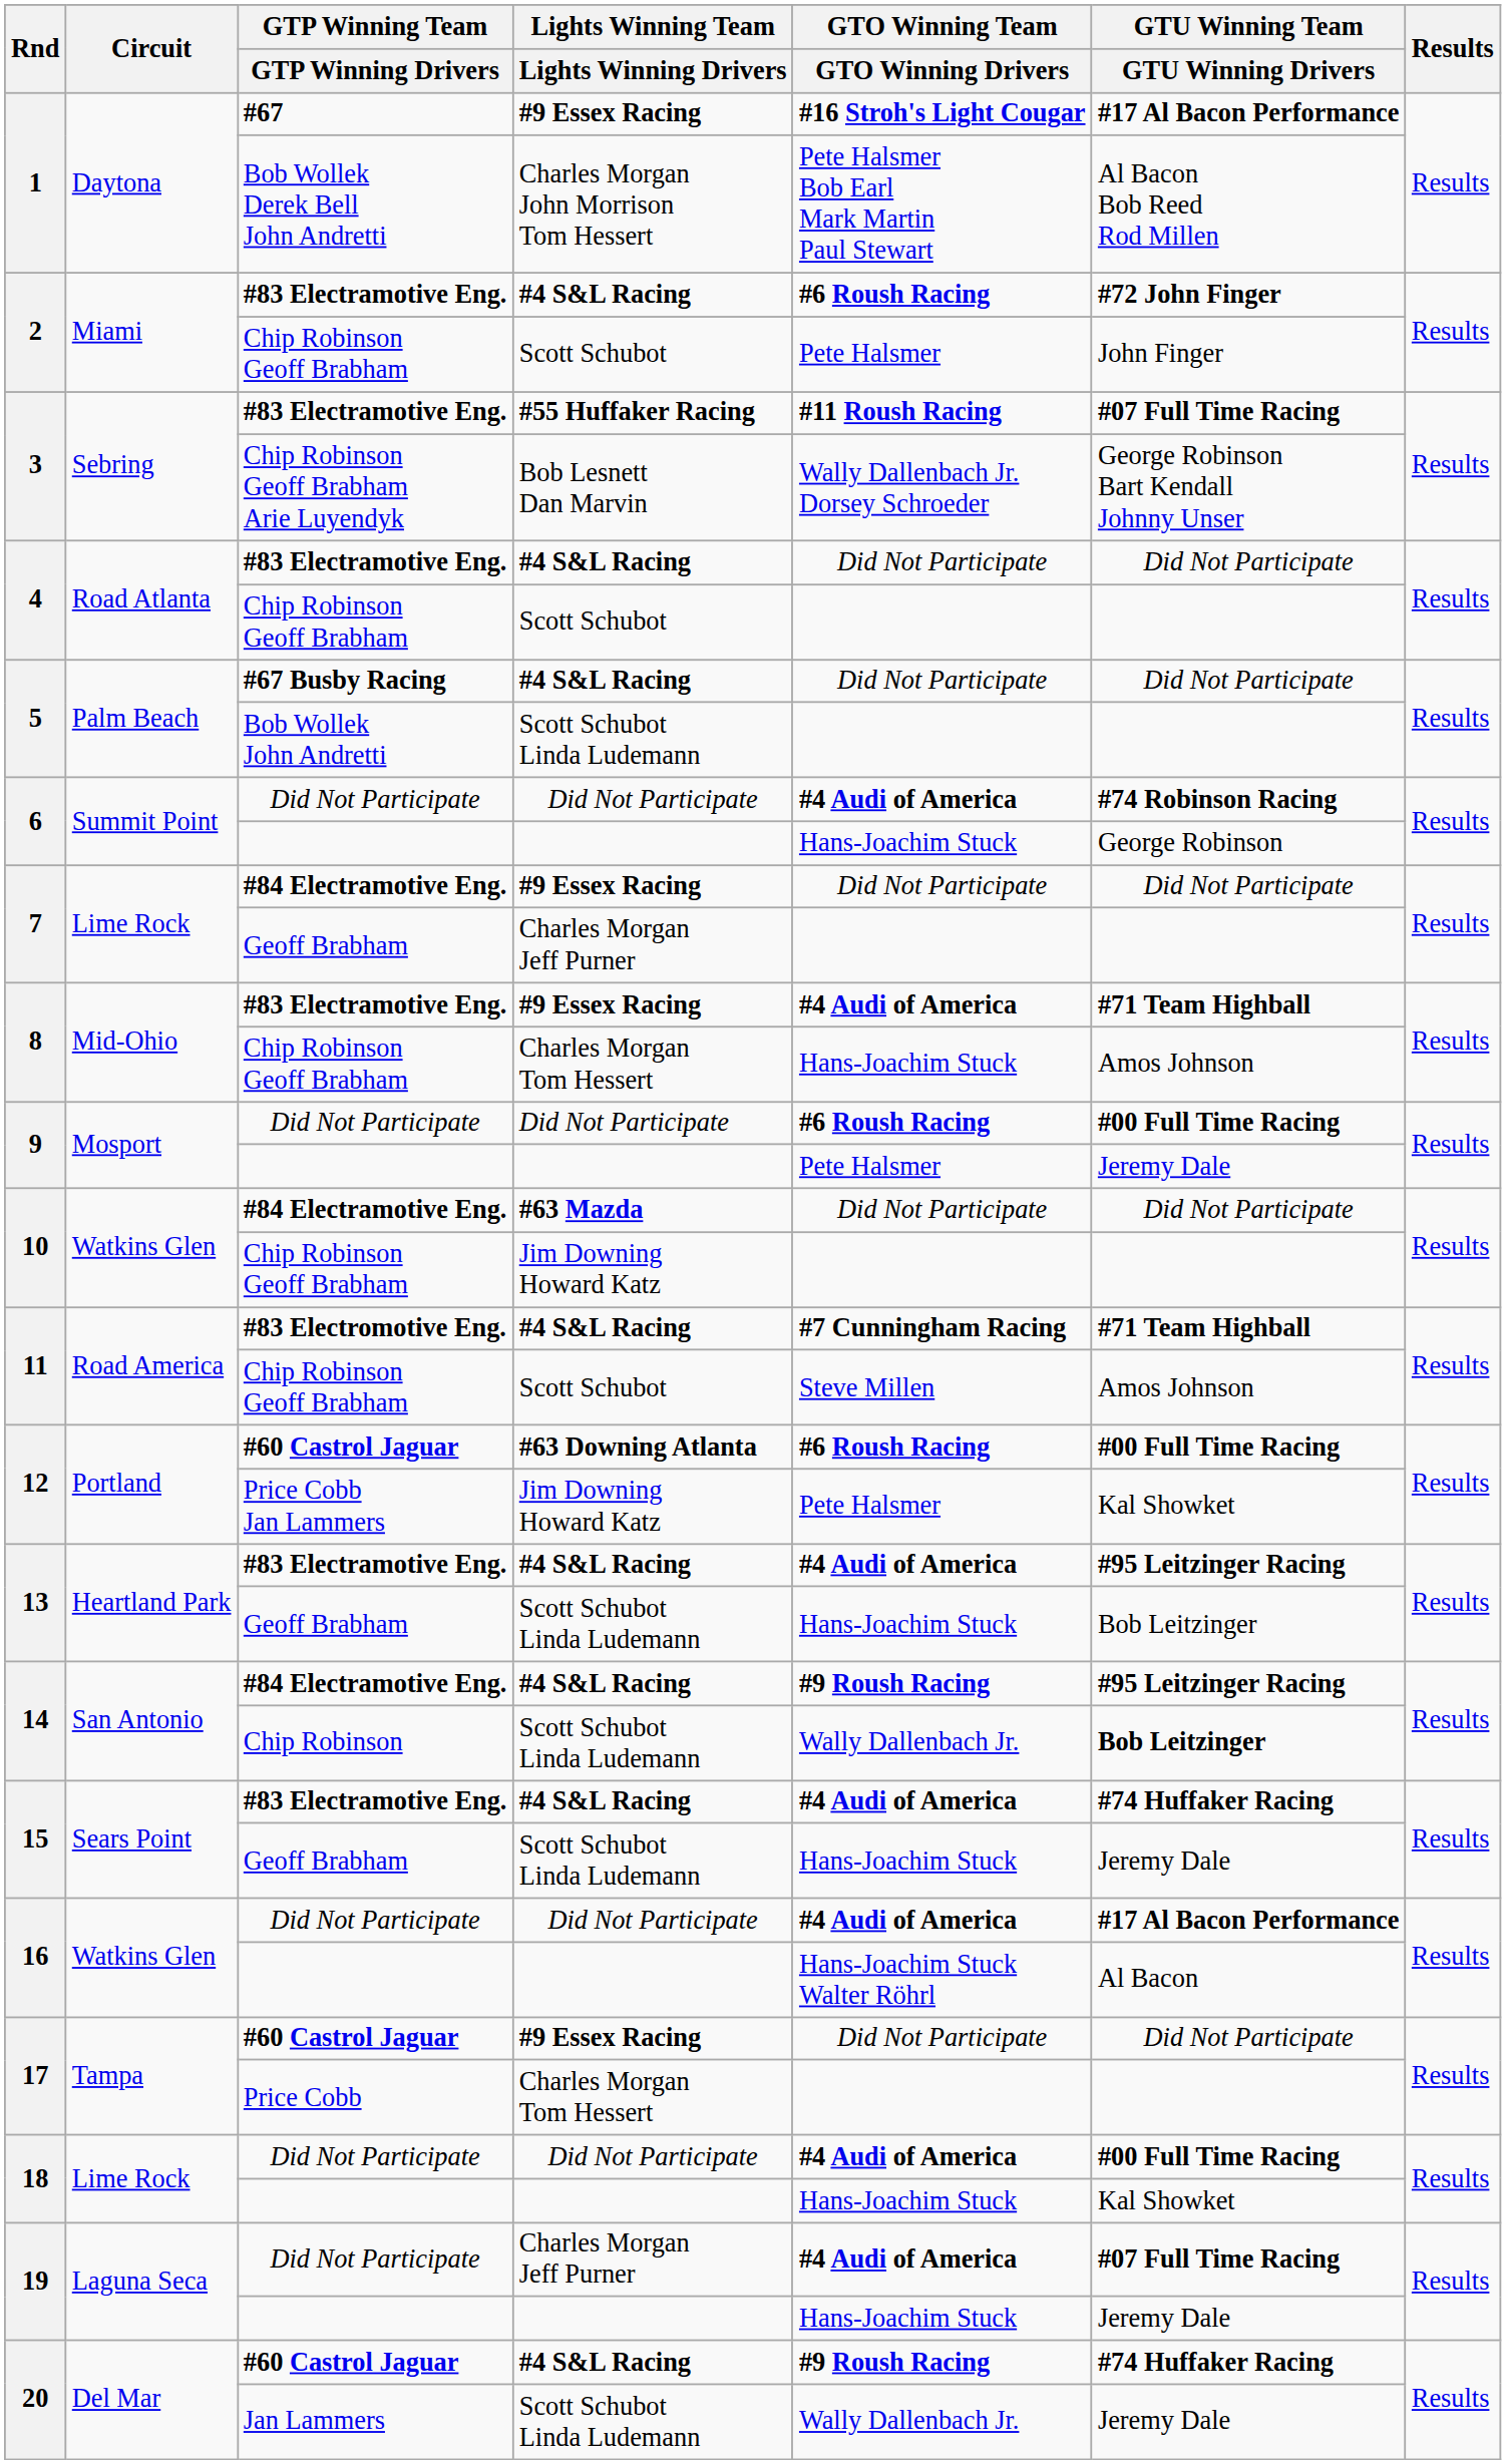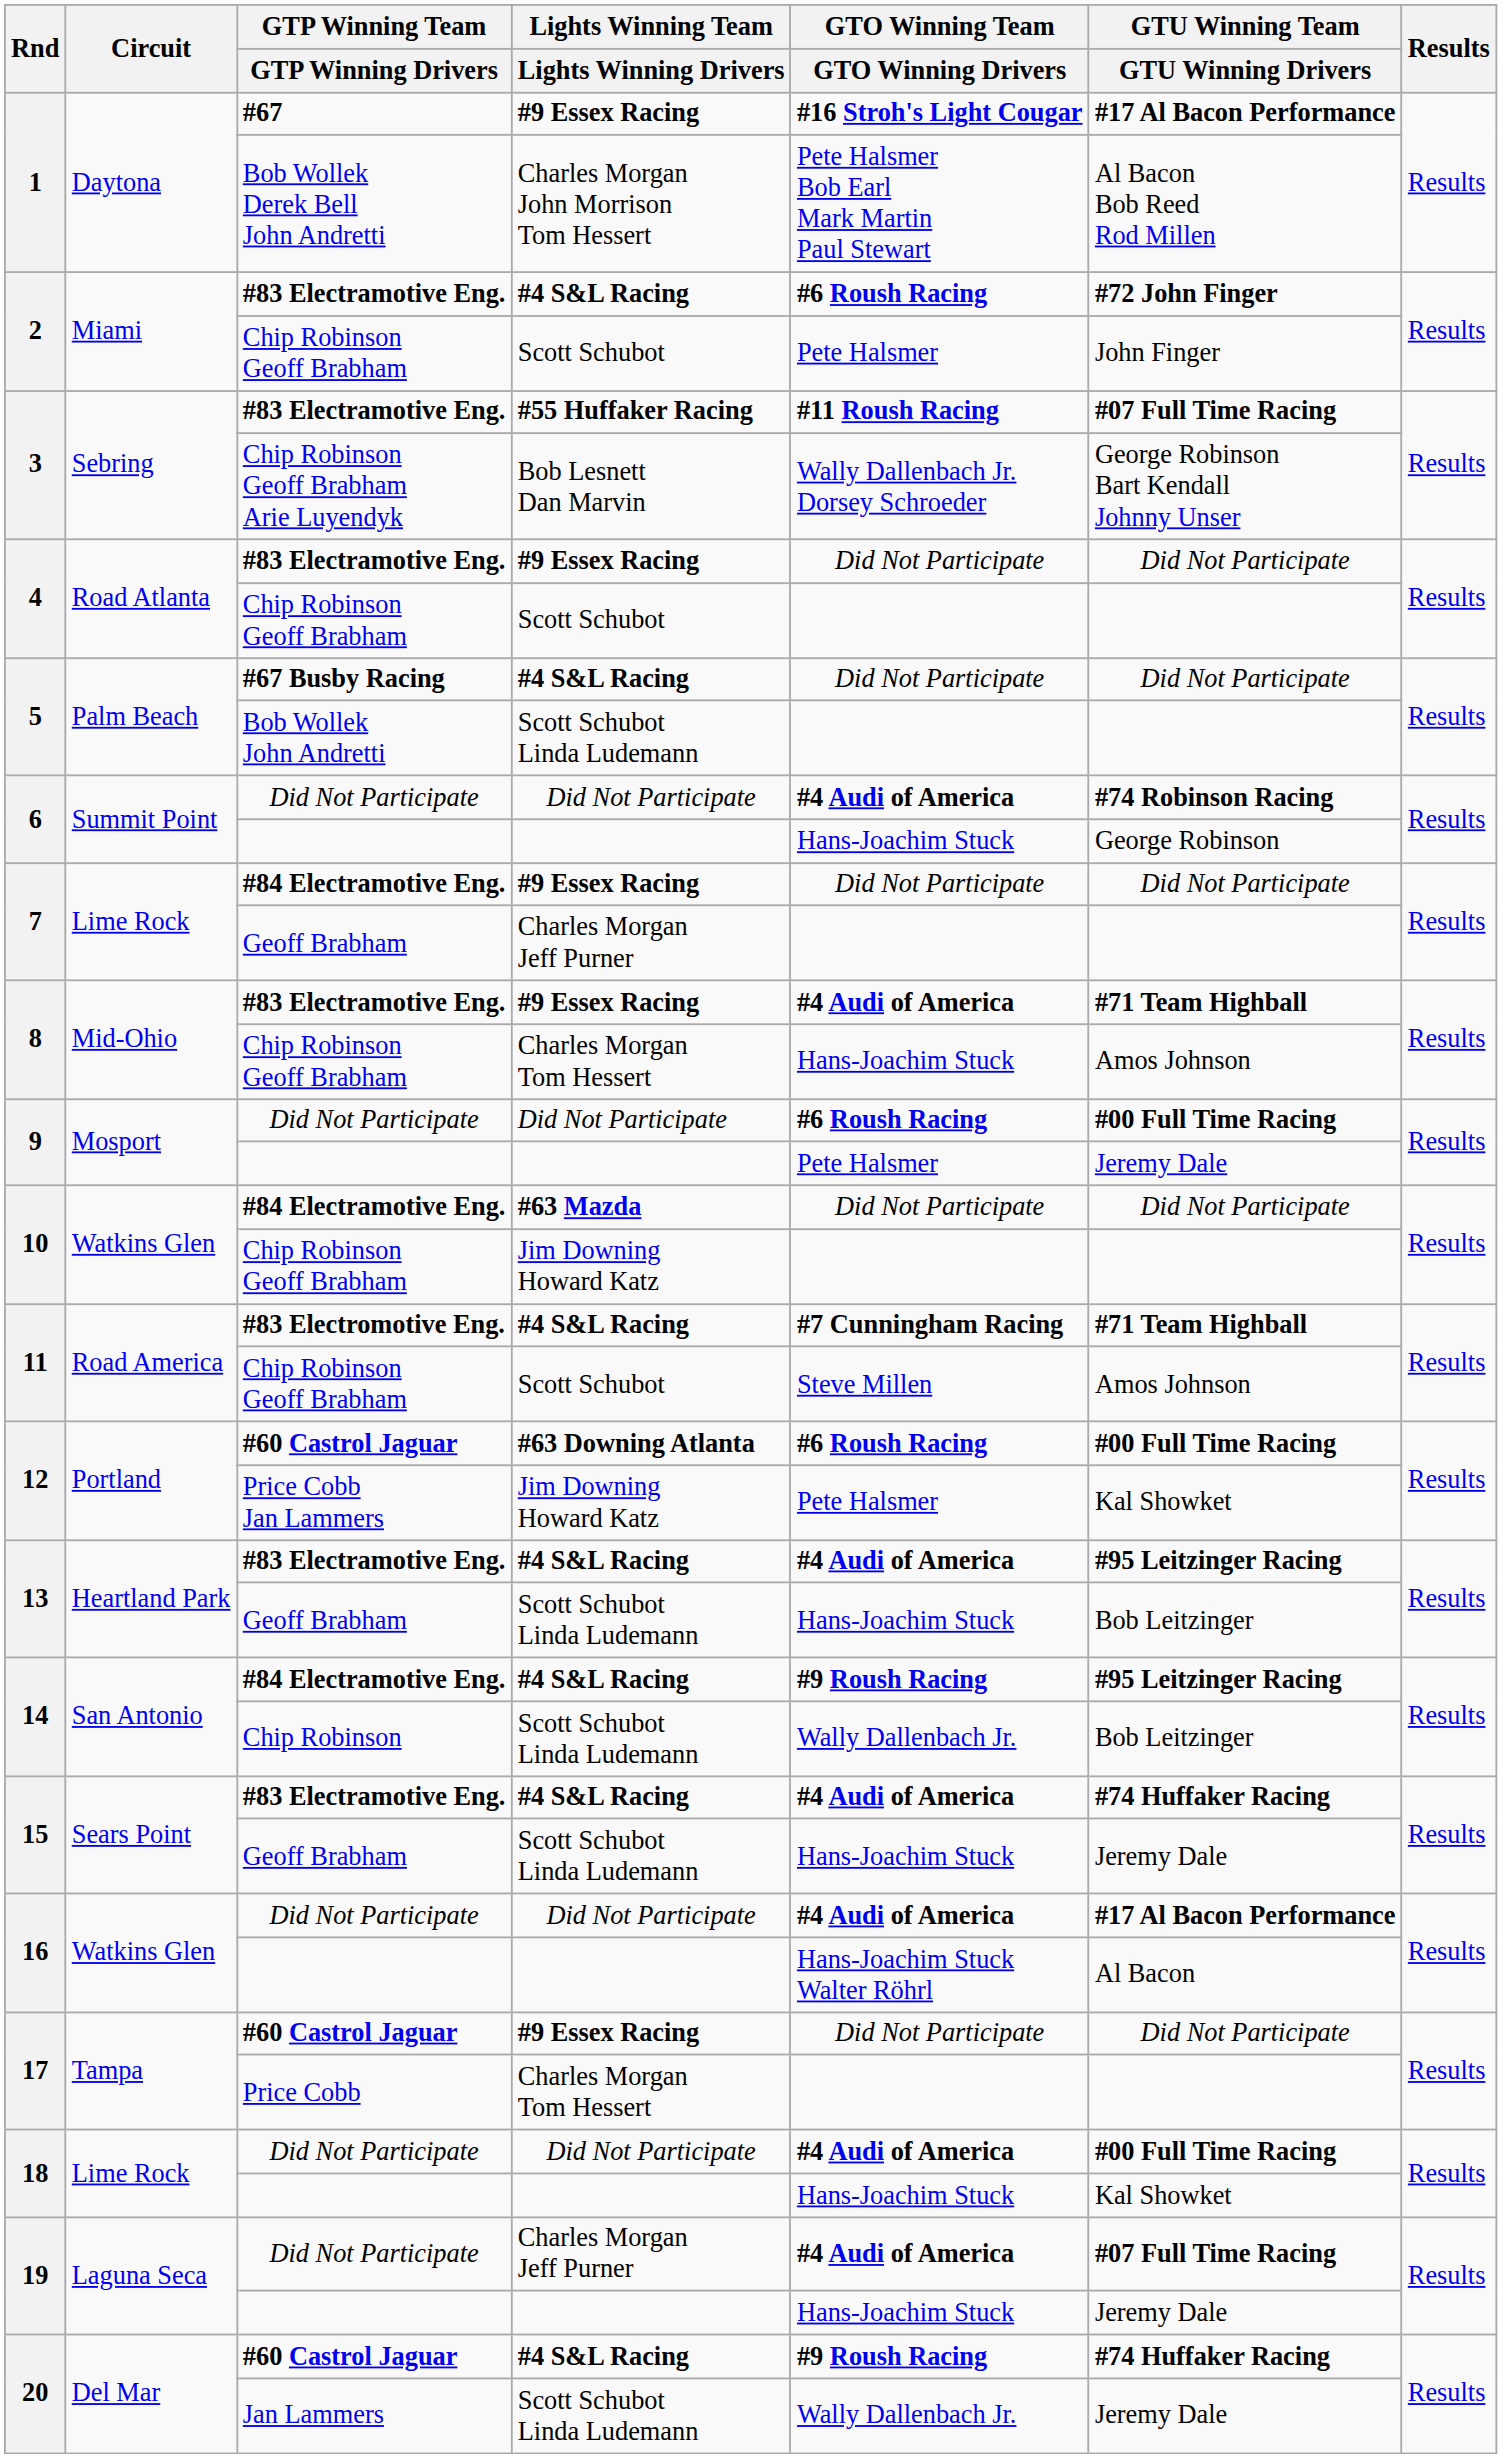4 / #83 Electramotive Eng. | Lights Winning Team / Lights Winning Drivers: #4 S&L Racing -> #9 Essex Racing
14 / Chip Robinson | GTU Winning Team / GTU Winning Drivers: bold -> normal
